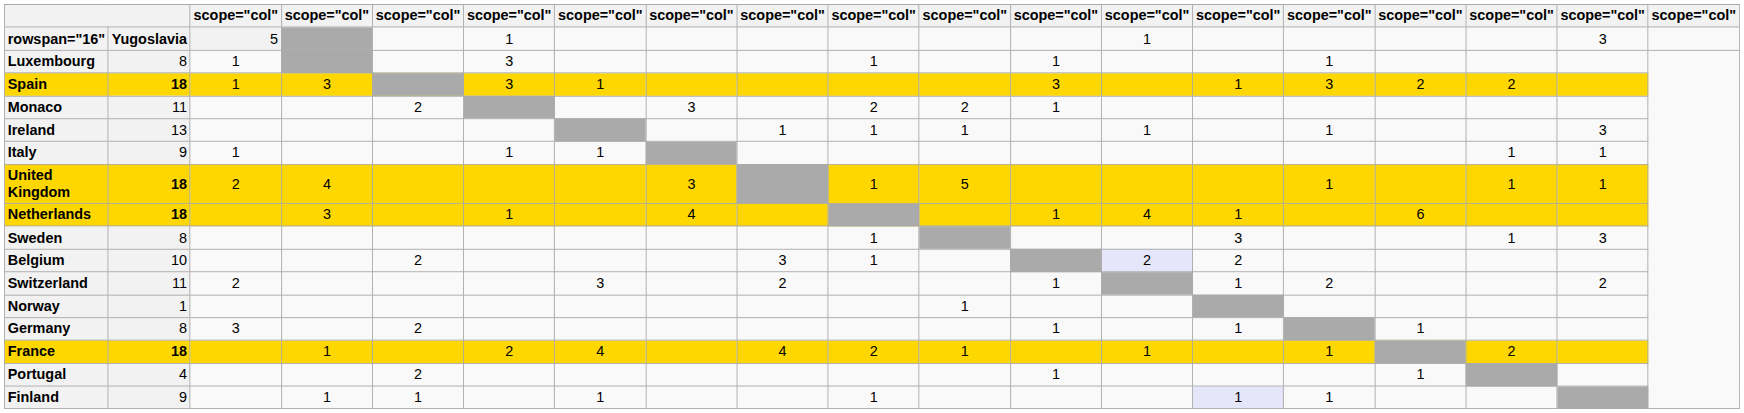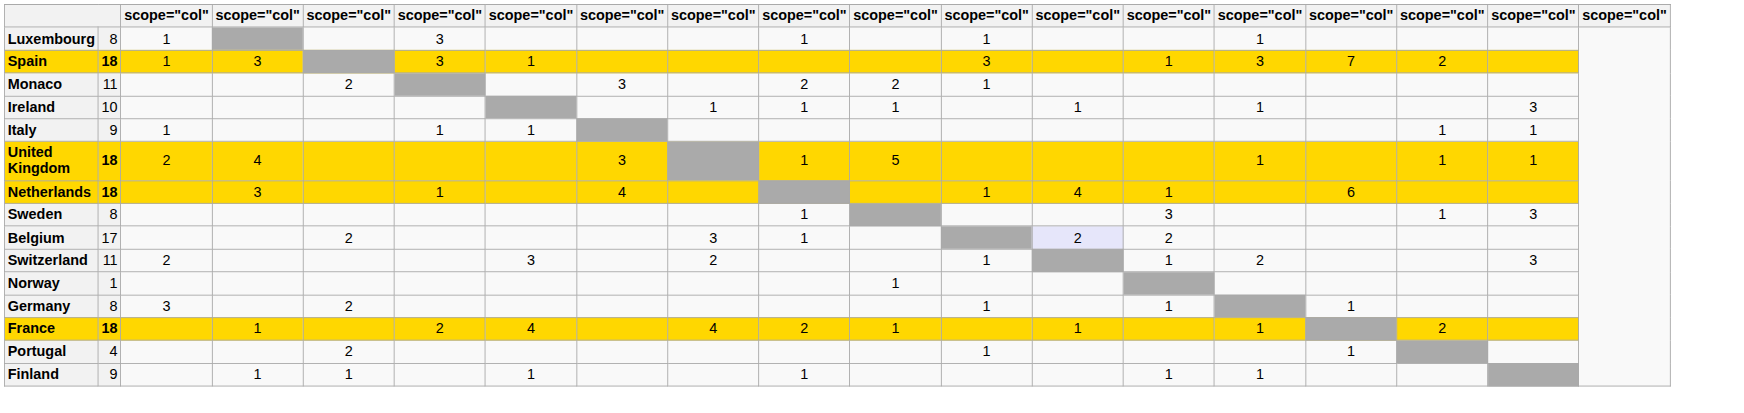- row: rowspan="16" | Yugoslavia | 5 | 1 | 1 | 3
Spain | column 16: 2 -> 7
Ireland | column 2: 13 -> 10
Belgium | column 2: 10 -> 17
Switzerland | column 18: 2 -> 3
Finland | column 14: lavender background -> no background
